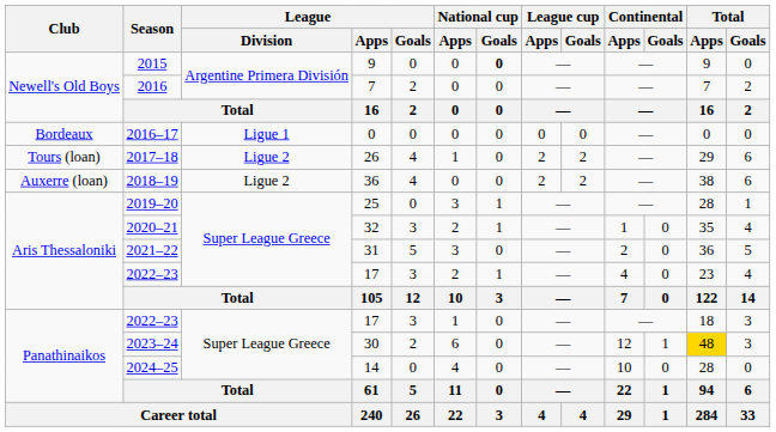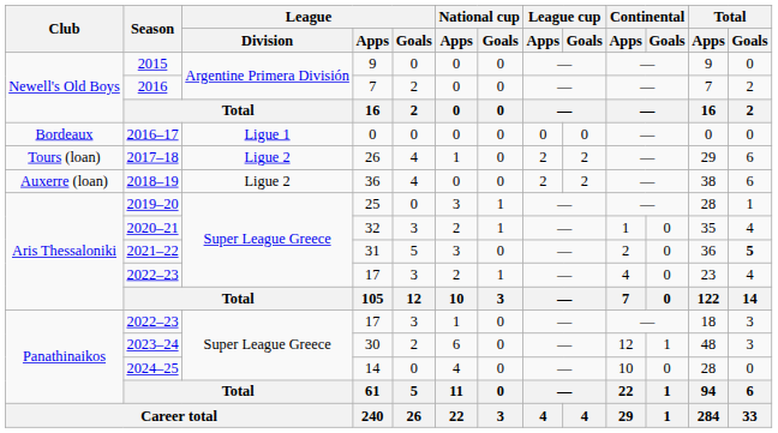2015 | National cup / Goals: bold -> normal
2021–22 | Total / Goals: normal -> bold
2023–24 | Total / Apps: gold background -> no background
